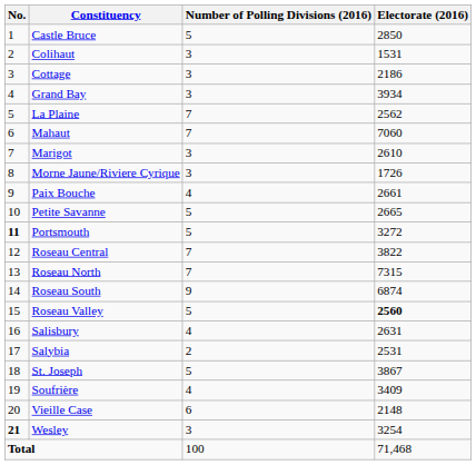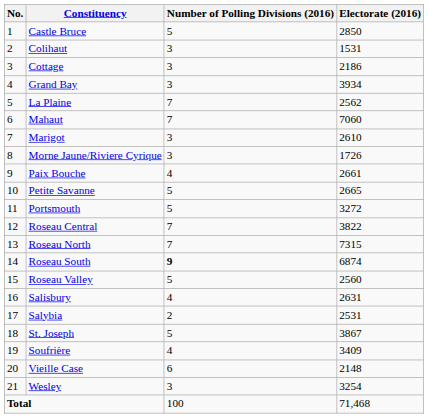Portsmouth | No.: bold -> normal
Roseau South | Number of Polling Divisions (2016): normal -> bold
Roseau Valley | Electorate (2016): bold -> normal
Wesley | No.: bold -> normal
